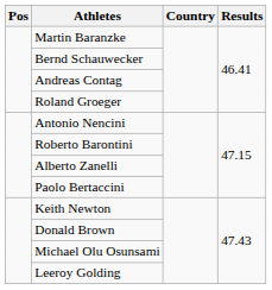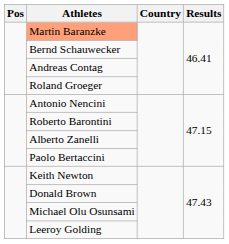Martin Baranzke | Athletes: no background -> lightsalmon background
